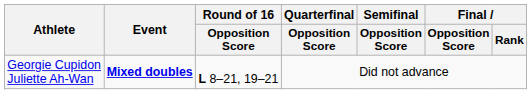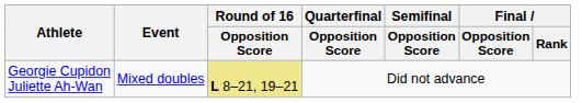Georgie Cupidon Juliette Ah-Wan | Event: bold -> normal
Georgie Cupidon Juliette Ah-Wan | Round of 16 / Opposition Score: no background -> khaki background
